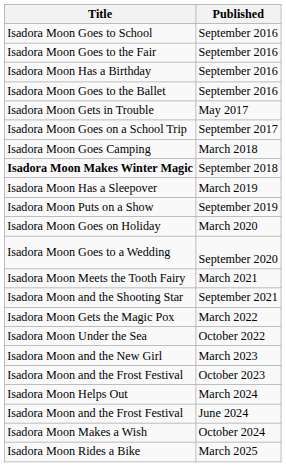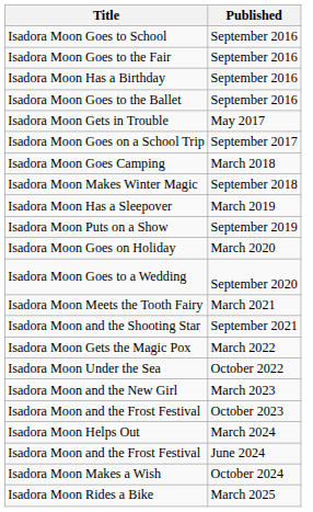row 9 | Title: bold -> normal
